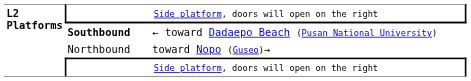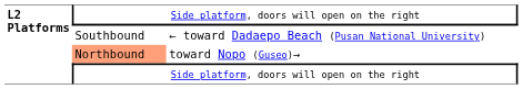Southbound | column 2: bold -> normal
Northbound | column 2: no background -> lightsalmon background
